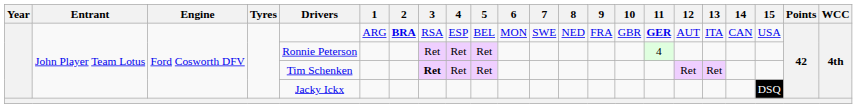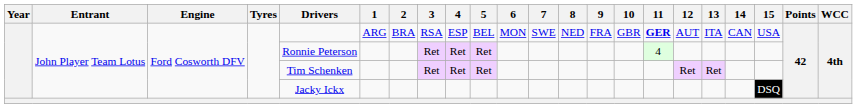row 2 | 2: bold -> normal
row 4 | 3: bold -> normal
